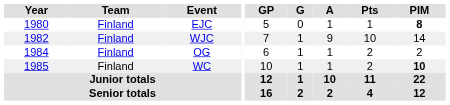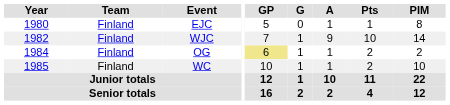EJC | PIM: bold -> normal
OG | GP: no background -> khaki background
WC | PIM: bold -> normal
